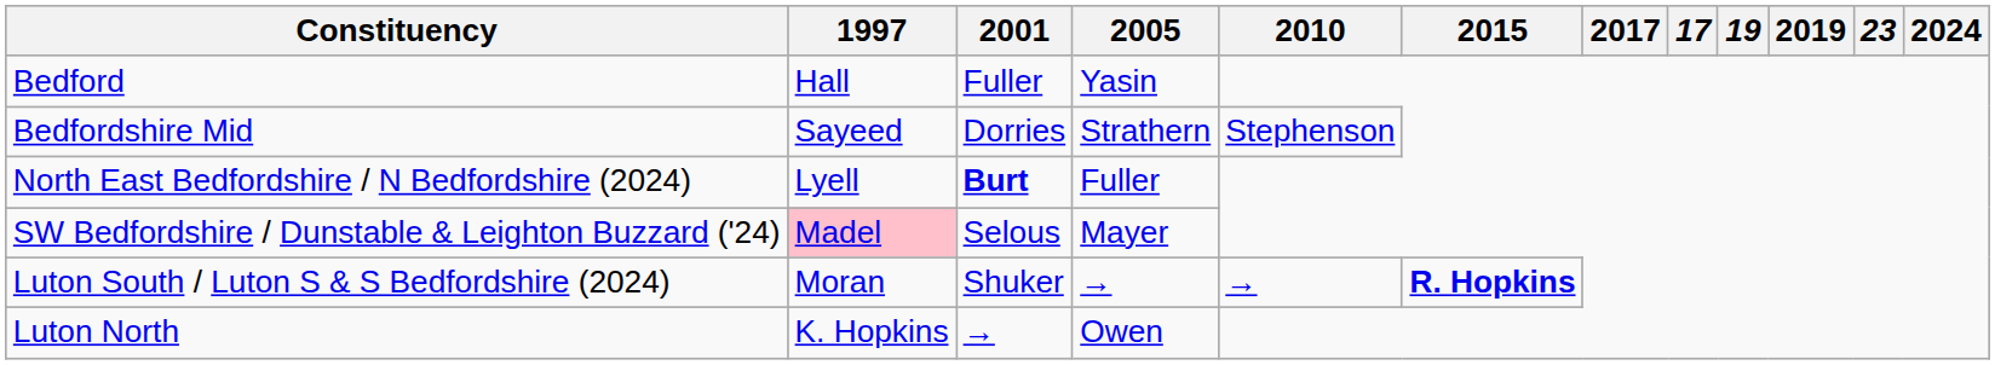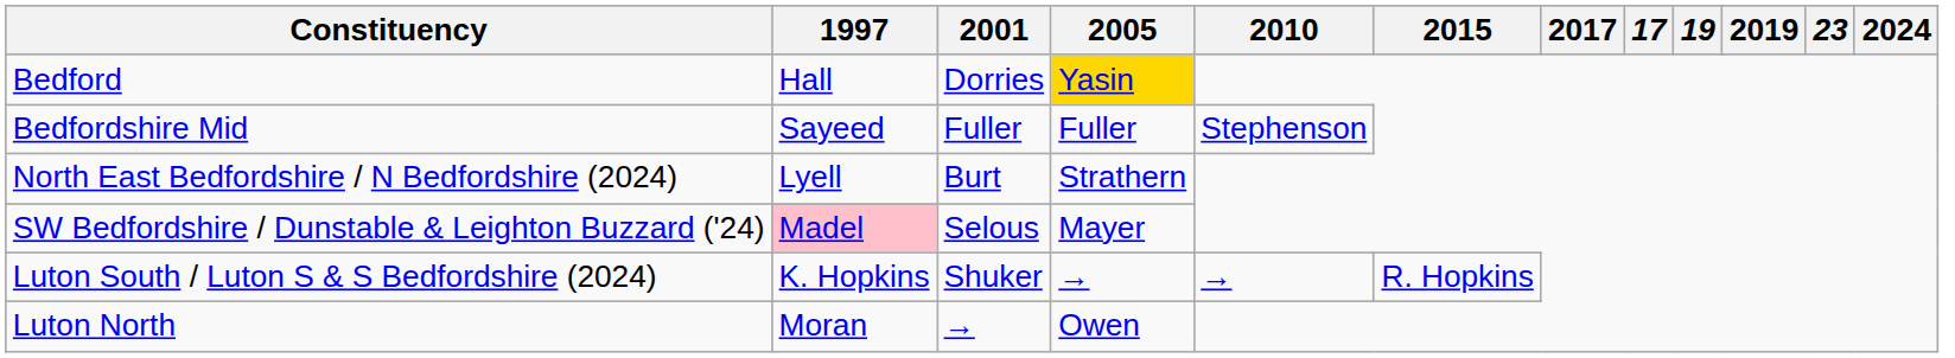Bedford | 2001: Fuller -> Dorries
Bedford | 2005: no background -> gold background
Bedfordshire Mid | 2001: Dorries -> Fuller
Bedfordshire Mid | 2005: Strathern -> Fuller
North East Bedfordshire / N Bedfordshire (2024) | 2001: bold -> normal
North East Bedfordshire / N Bedfordshire (2024) | 2005: Fuller -> Strathern
Luton South / Luton S & S Bedfordshire (2024) | 1997: Moran -> K. Hopkins
Luton South / Luton S & S Bedfordshire (2024) | 2015: bold -> normal
Luton North | 1997: K. Hopkins -> Moran
